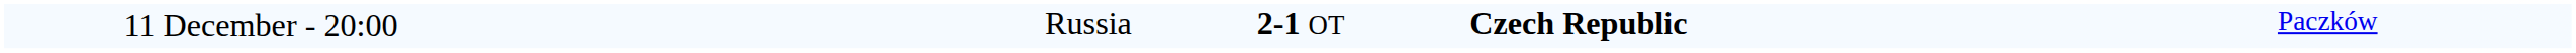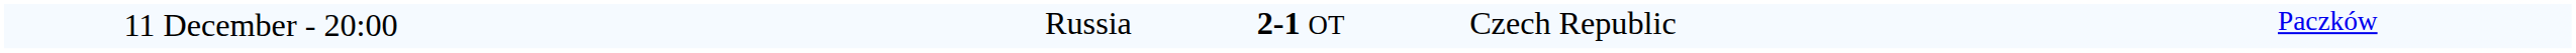Russia | column 4: bold -> normal
